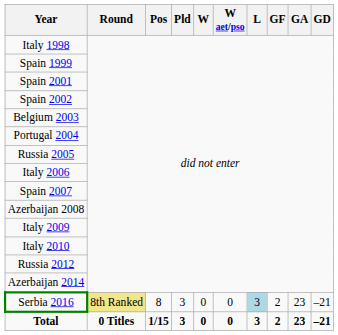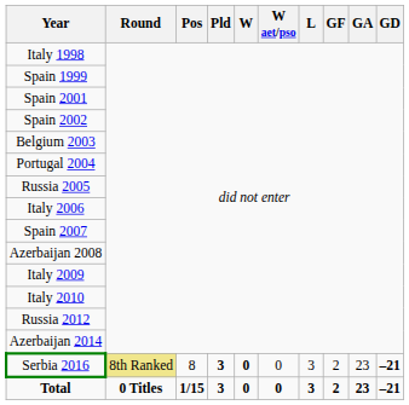Serbia 2016 | Pld: normal -> bold
Serbia 2016 | W: normal -> bold
Serbia 2016 | L: lightblue background -> no background
Serbia 2016 | GD: normal -> bold
